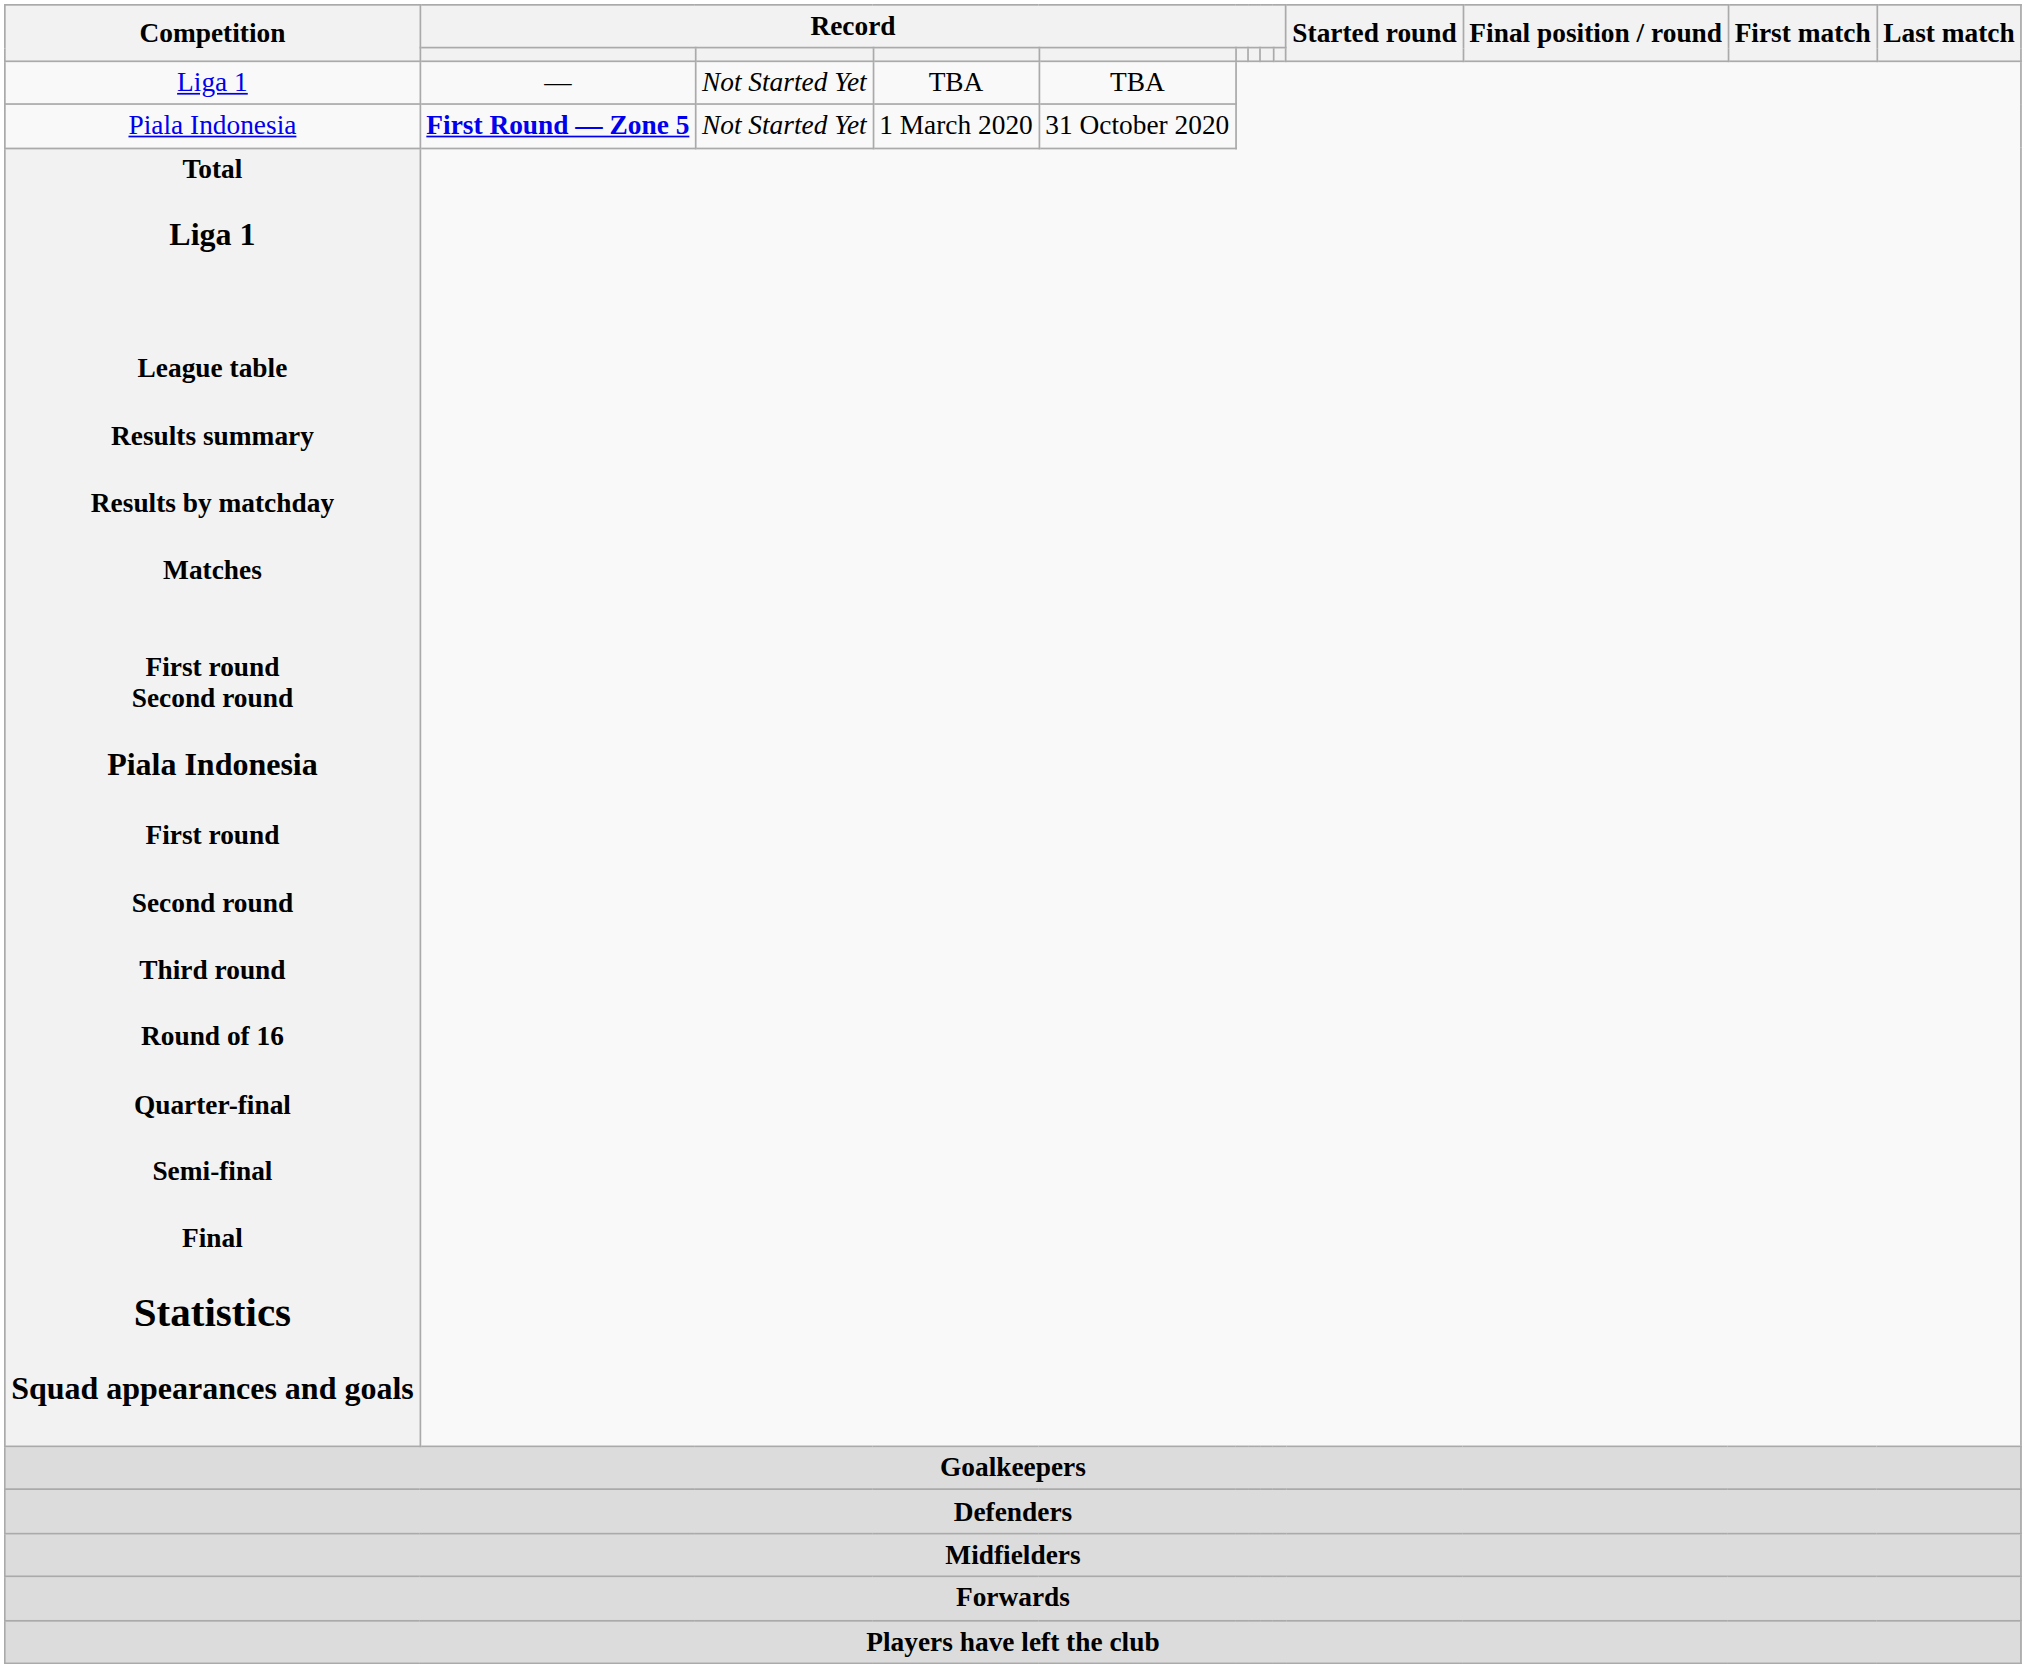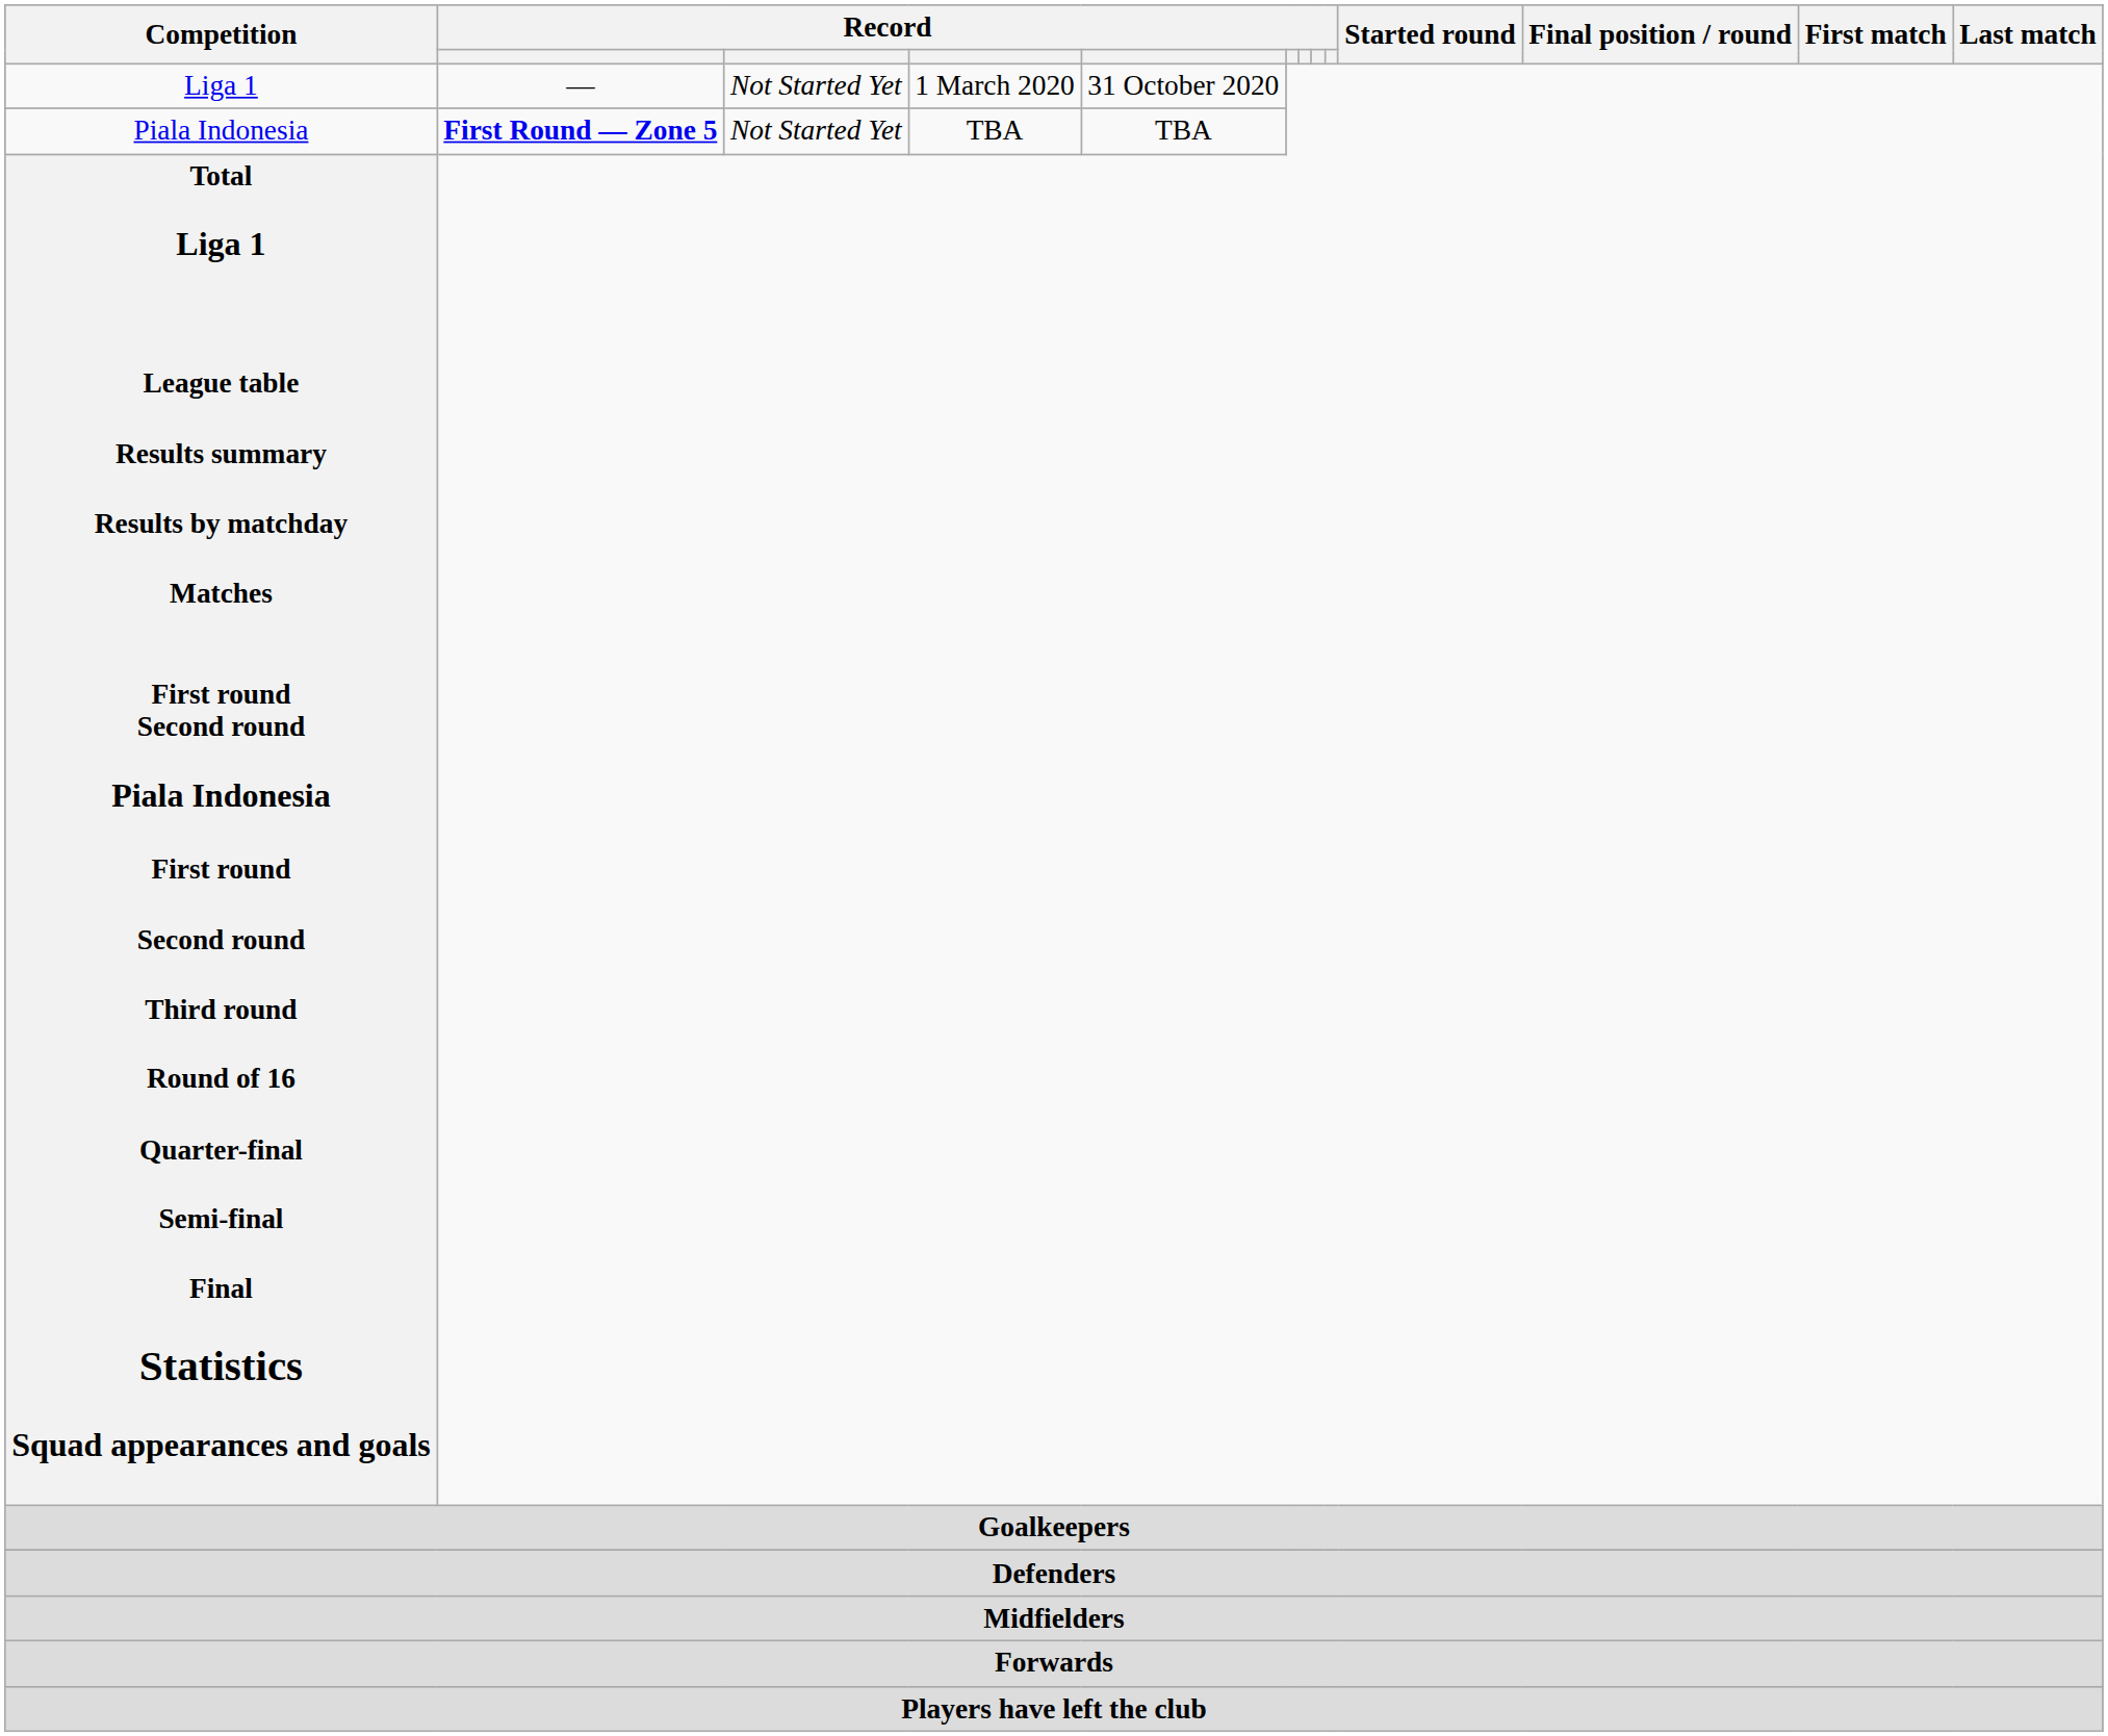Liga 1 | column 4: TBA -> 1 March 2020
Liga 1 | column 5: TBA -> 31 October 2020
Piala Indonesia | column 4: 1 March 2020 -> TBA
Piala Indonesia | column 5: 31 October 2020 -> TBA
